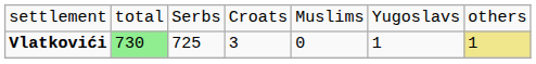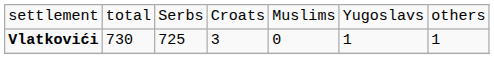Vlatkovići | column 2: lightgreen background -> no background
Vlatkovići | column 7: khaki background -> no background
